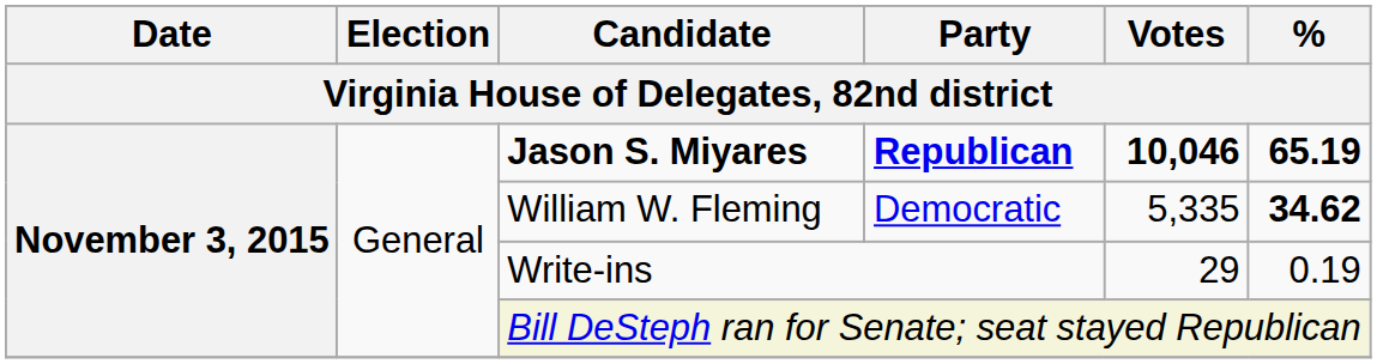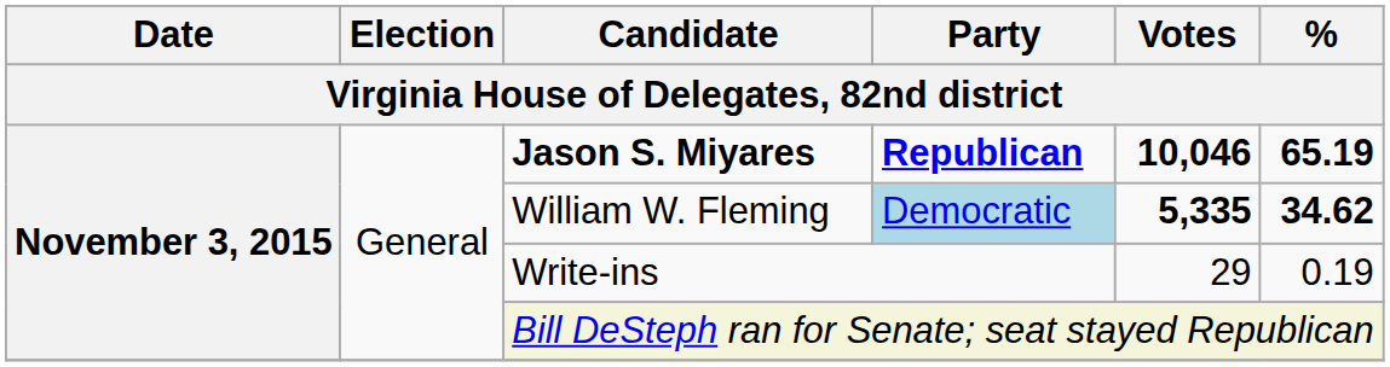William W. Fleming | Party: no background -> lightblue background
William W. Fleming | Votes: normal -> bold
